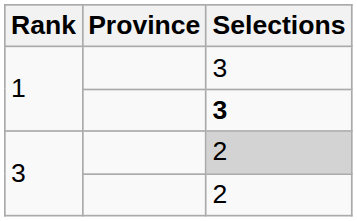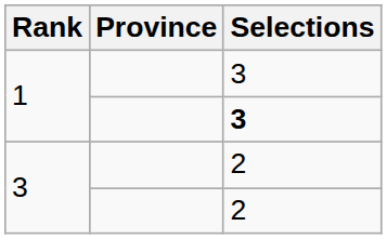row 4 | Selections: lightgrey background -> no background
